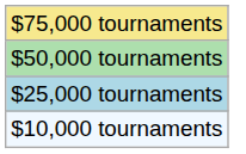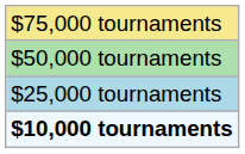row 4 | column 1: normal -> bold
